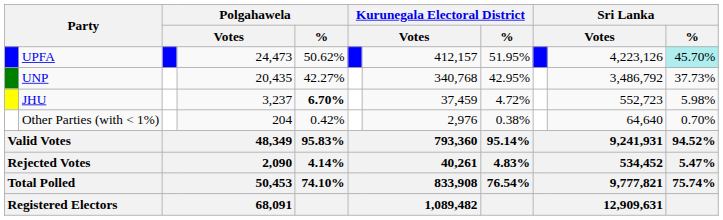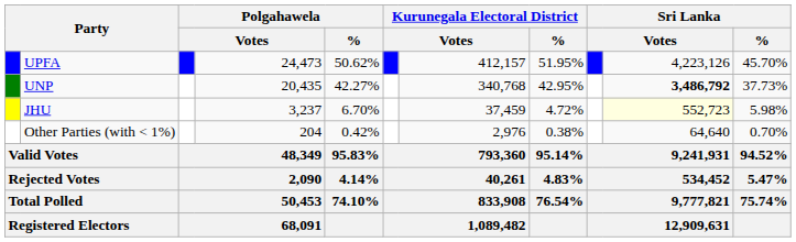UPFA | Sri Lanka / %: paleturquoise background -> no background
UNP | column 10: normal -> bold
JHU | Polgahawela / %: bold -> normal
JHU | column 10: no background -> lightyellow background
